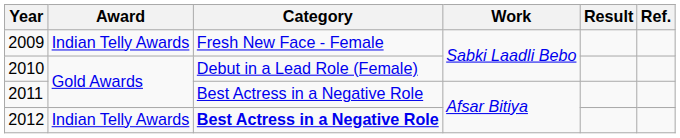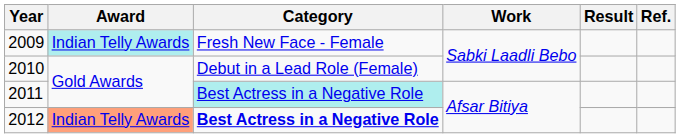2009 | Award: no background -> paleturquoise background
2011 | Category: no background -> paleturquoise background
2012 | Award: no background -> lightsalmon background
